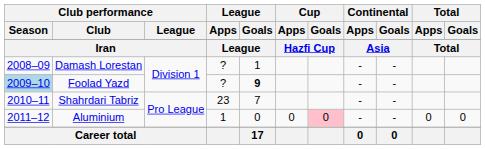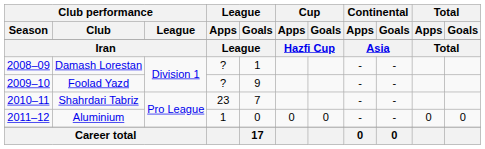Foolad Yazd | Club performance / Season: lightblue background -> no background
Foolad Yazd | League / Goals: bold -> normal
Aluminium | Cup / Goals: pink background -> no background
